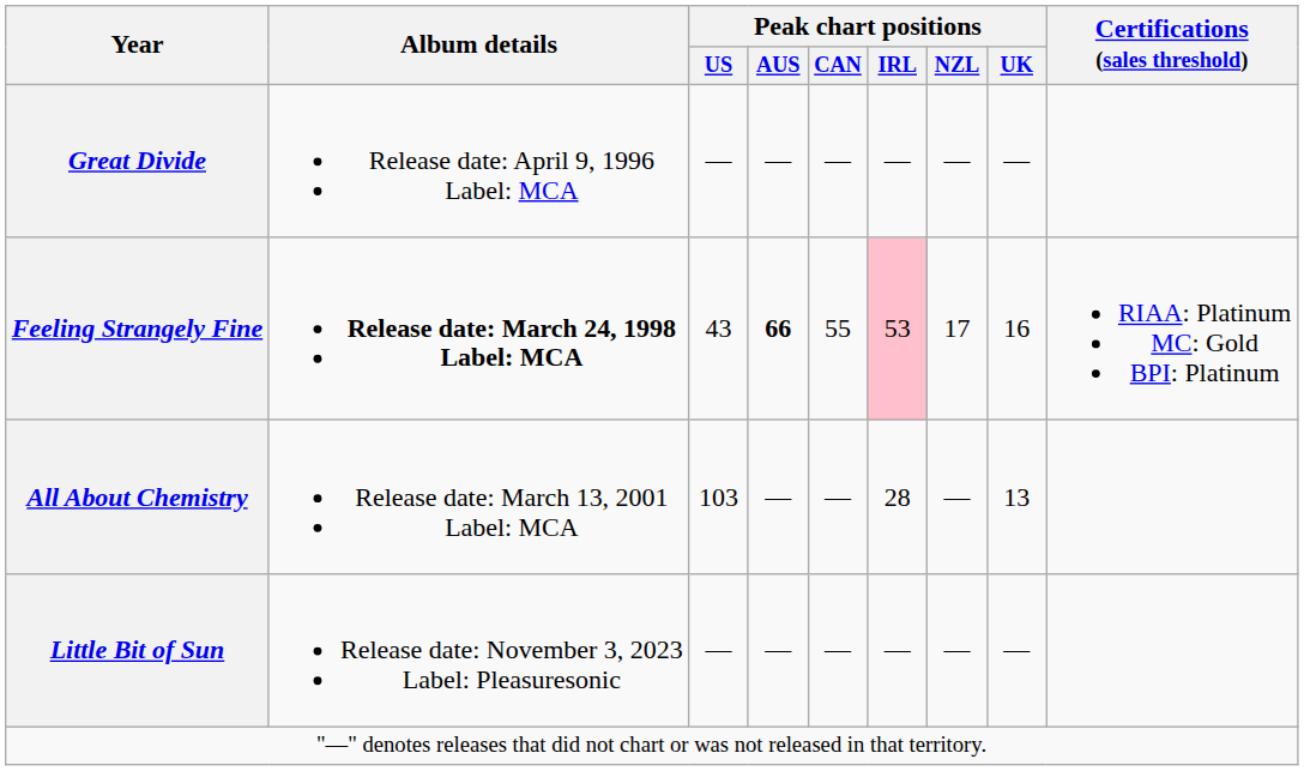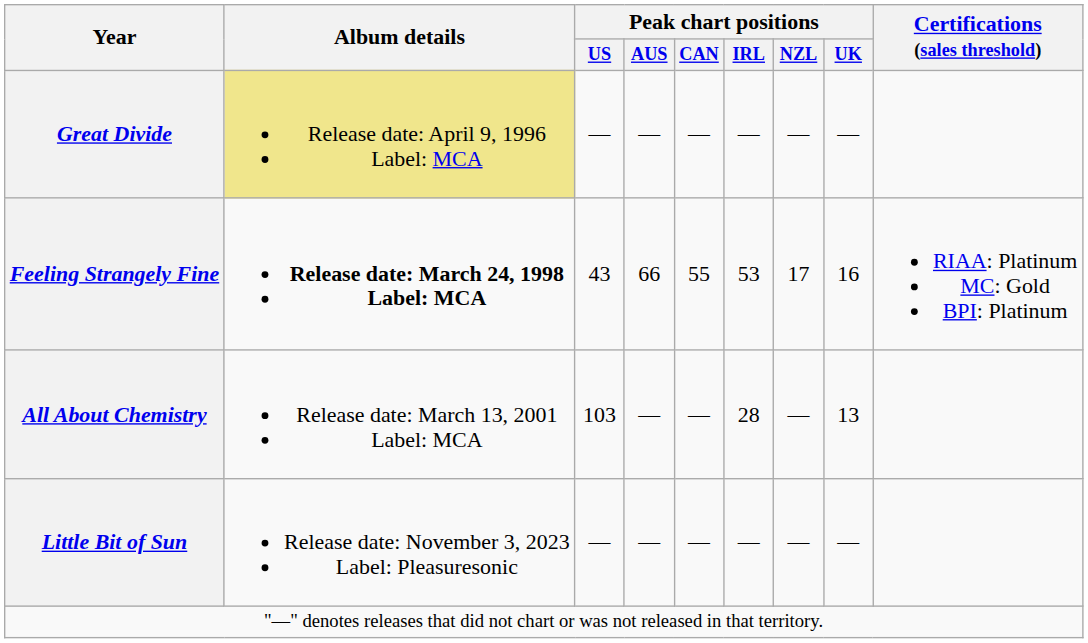Great Divide | Album details: no background -> khaki background
Feeling Strangely Fine | Peak chart positions / AUS: bold -> normal
Feeling Strangely Fine | Peak chart positions / IRL: pink background -> no background
